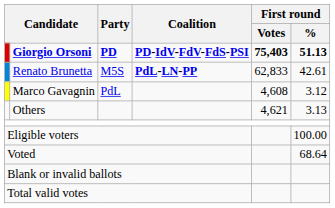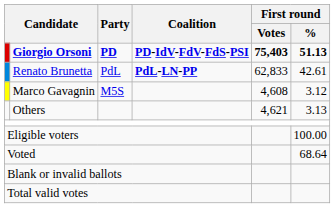Renato Brunetta | Party: M5S -> PdL
Marco Gavagnin | Party: PdL -> M5S
